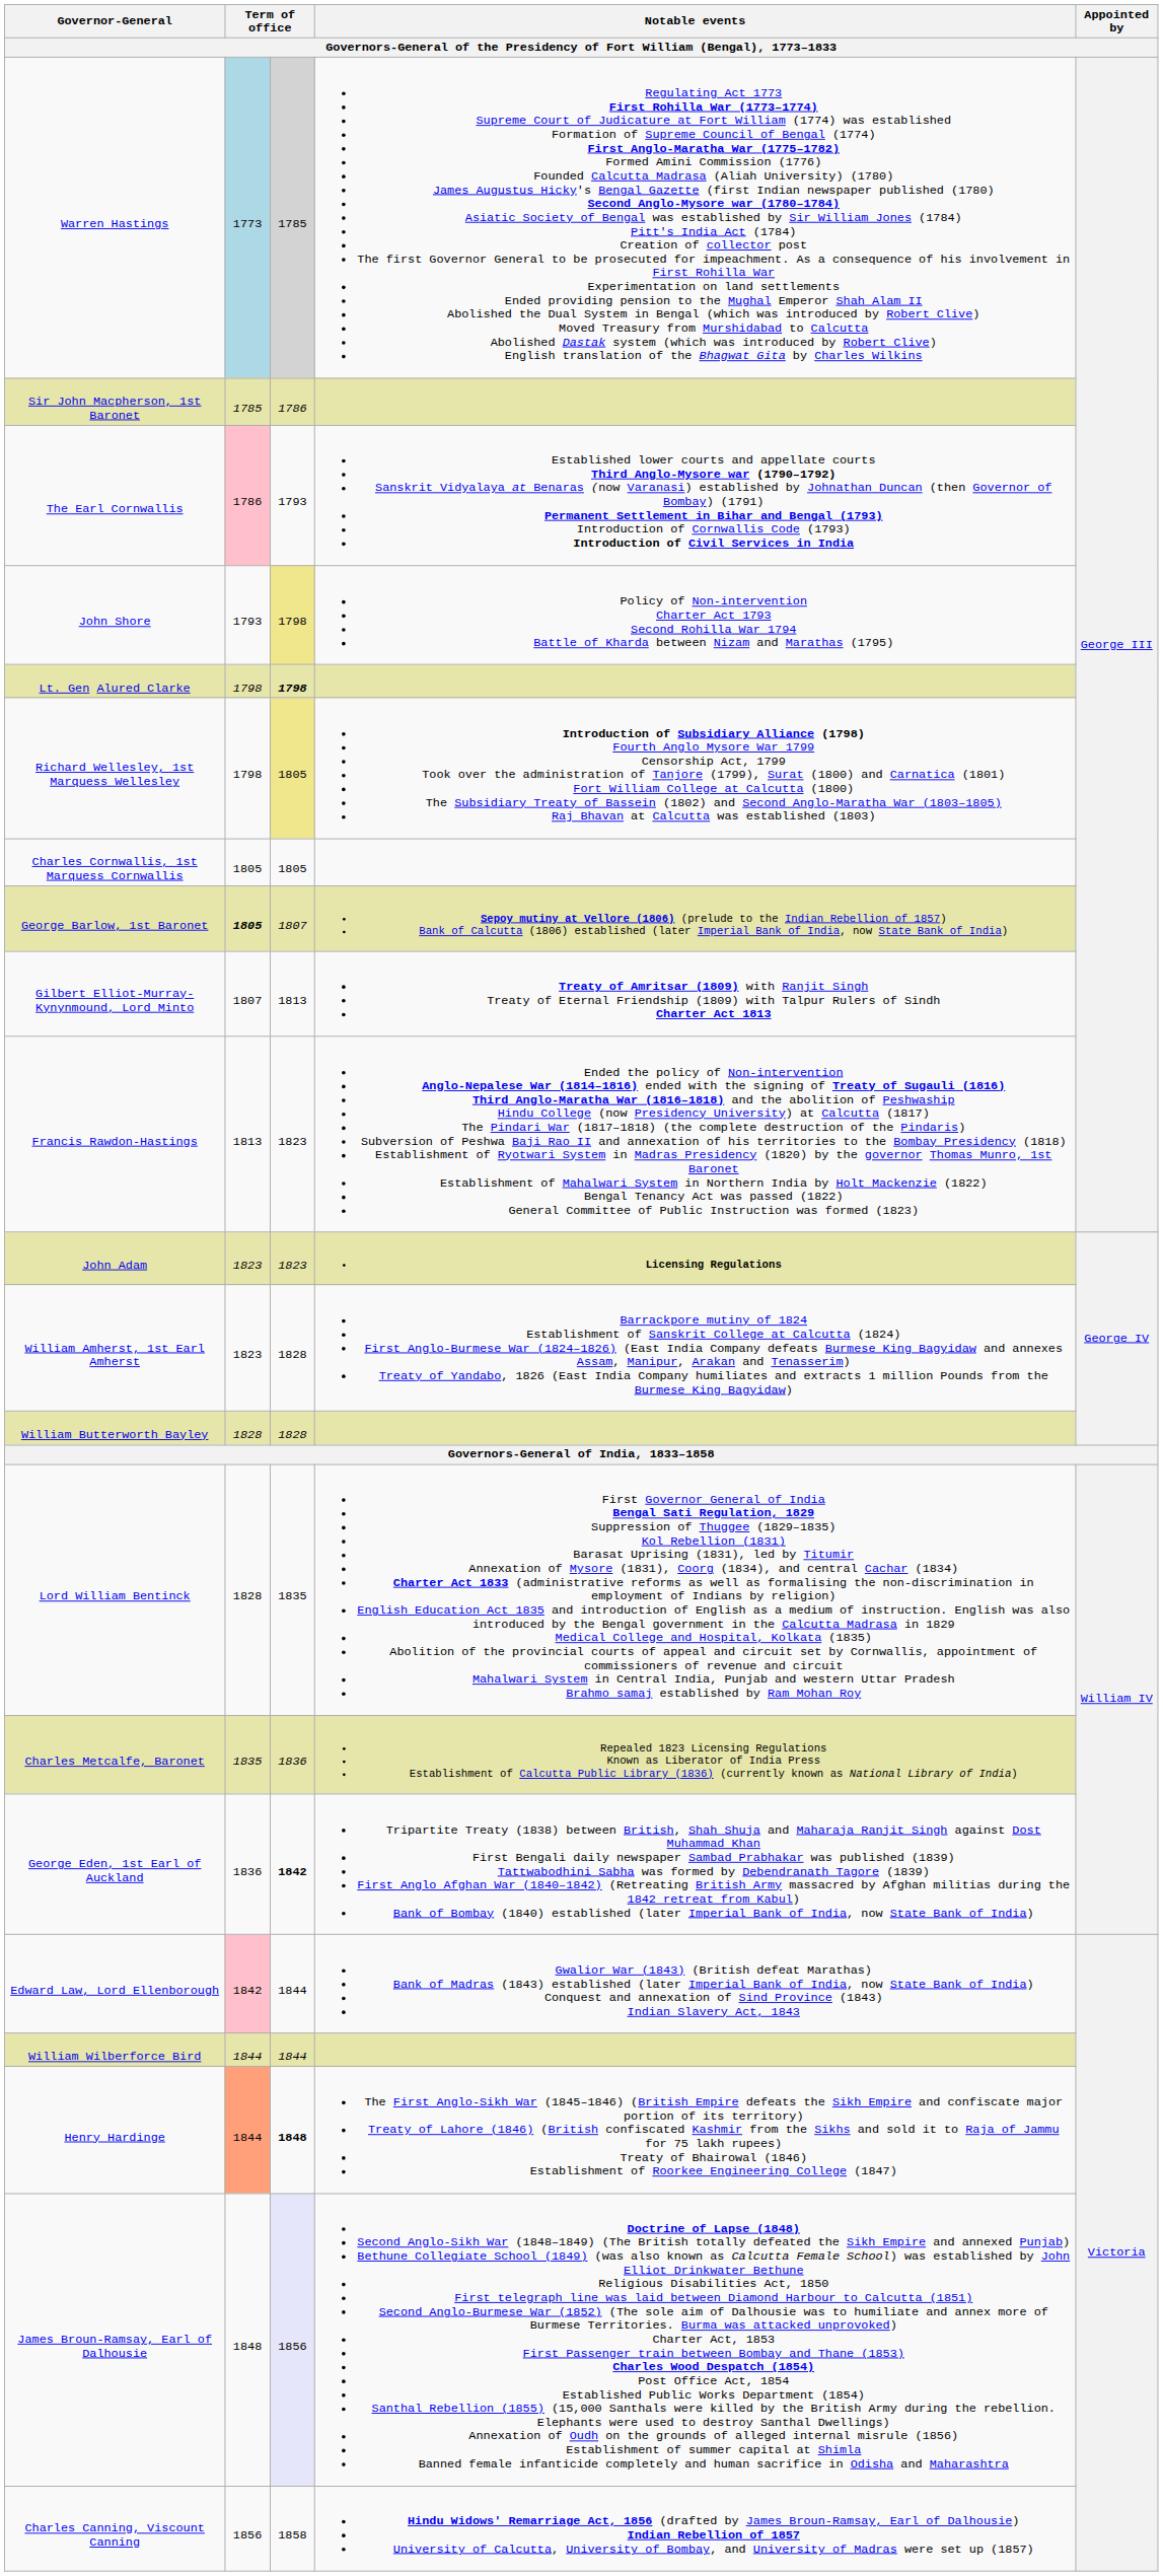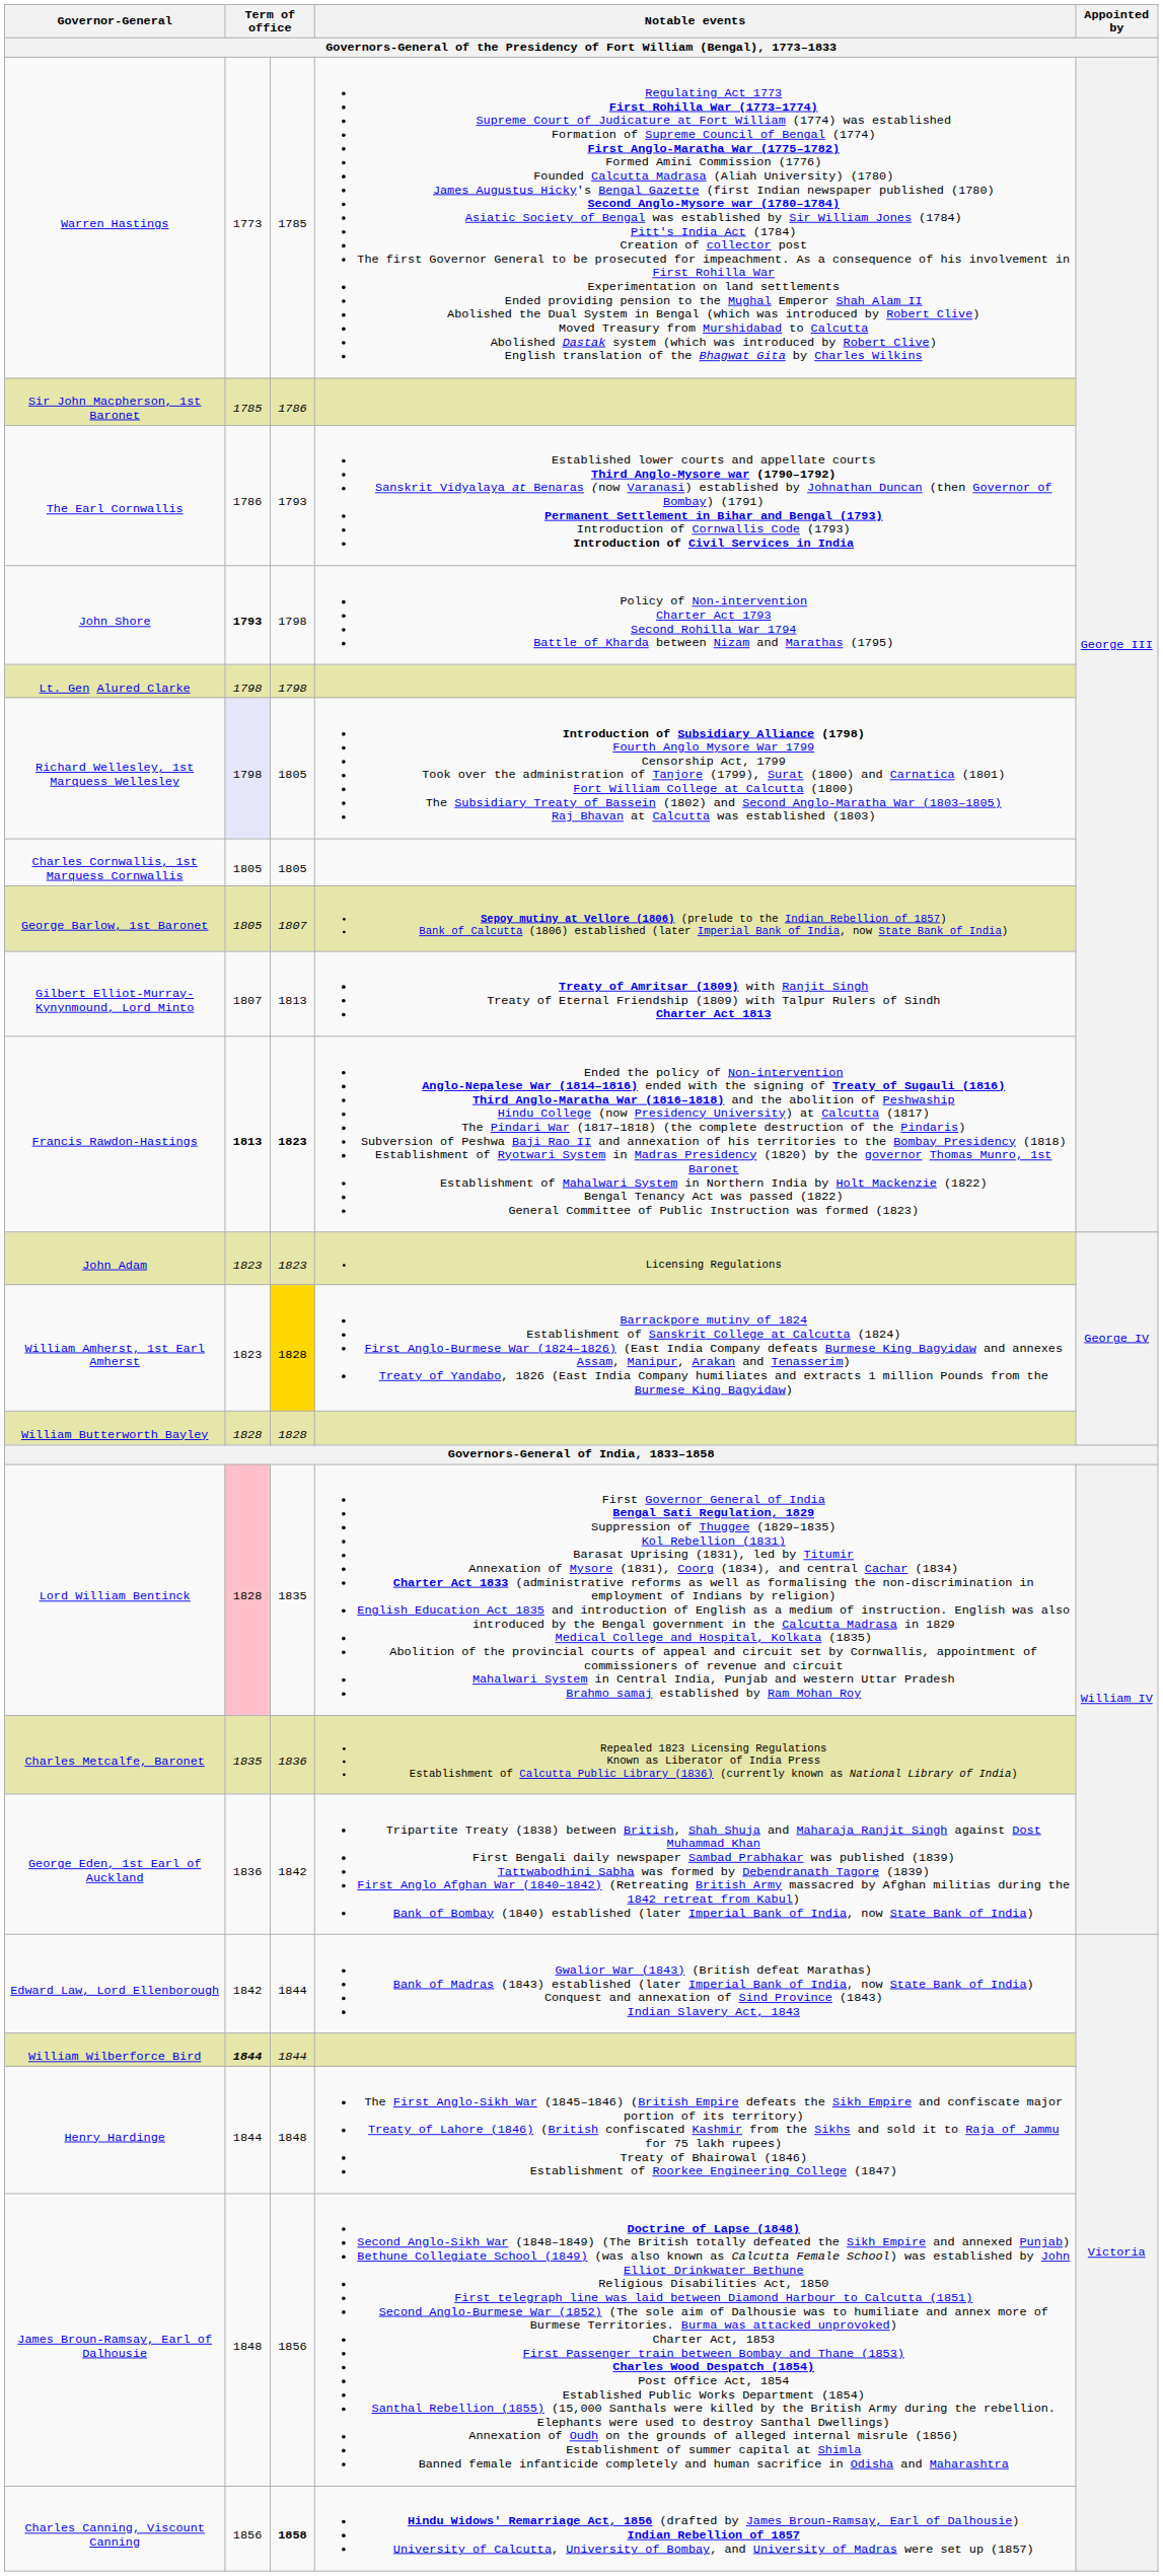Warren Hastings | column 2: lightblue background -> no background
Warren Hastings | column 3: lightgrey background -> no background
The Earl Cornwallis | column 2: pink background -> no background
John Shore | column 2: normal -> bold
John Shore | column 3: khaki background -> no background
Lt. Gen Alured Clarke | column 3: bold -> normal
Richard Wellesley, 1st Marquess Wellesley | column 2: no background -> lavender background
Richard Wellesley, 1st Marquess Wellesley | column 3: khaki background -> no background
George Barlow, 1st Baronet | column 2: bold -> normal
Francis Rawdon-Hastings | column 2: normal -> bold
Francis Rawdon-Hastings | column 3: normal -> bold
John Adam | Notable events: bold -> normal
William Amherst, 1st Earl Amherst | column 3: no background -> gold background
Lord William Bentinck | column 2: no background -> pink background
George Eden, 1st Earl of Auckland | column 3: bold -> normal
Edward Law, Lord Ellenborough | column 2: pink background -> no background
William Wilberforce Bird | column 2: normal -> bold
Henry Hardinge | column 2: lightsalmon background -> no background
Henry Hardinge | column 3: bold -> normal
James Broun-Ramsay, Earl of Dalhousie | column 3: lavender background -> no background
Charles Canning, Viscount Canning | column 3: normal -> bold
